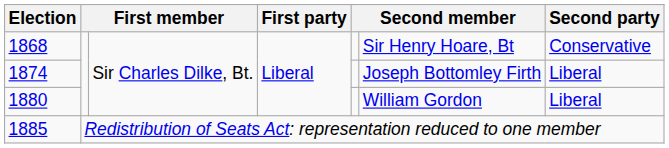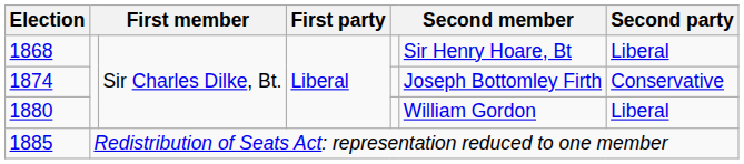1868 | Second party: Conservative -> Liberal
1874 | Second party: Liberal -> Conservative
